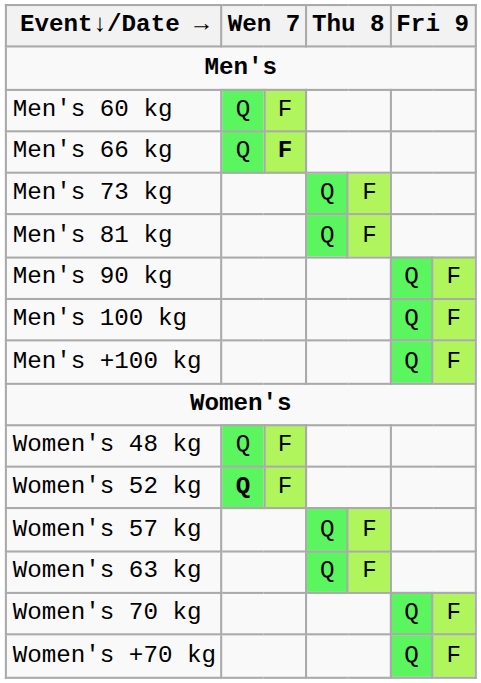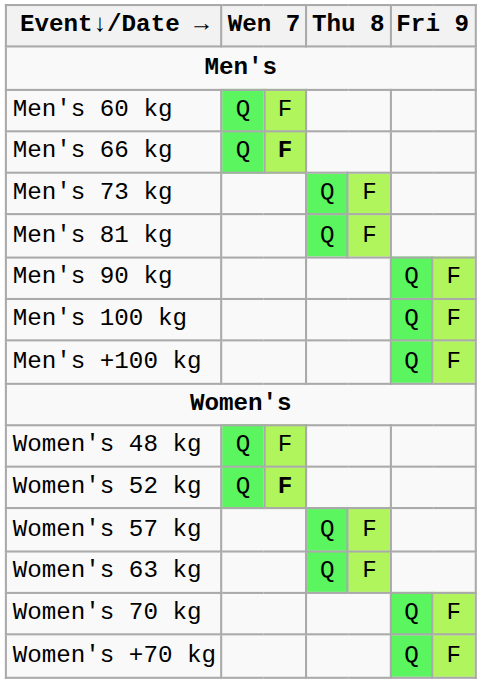Women's 52 kg | column 2: bold -> normal
Women's 52 kg | column 3: normal -> bold
